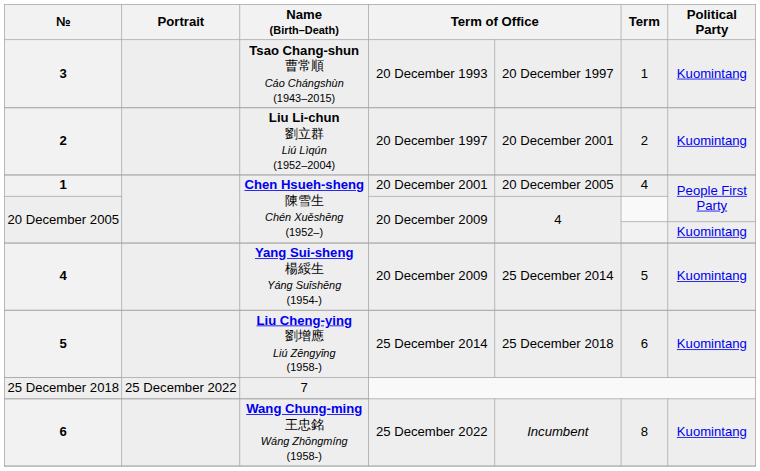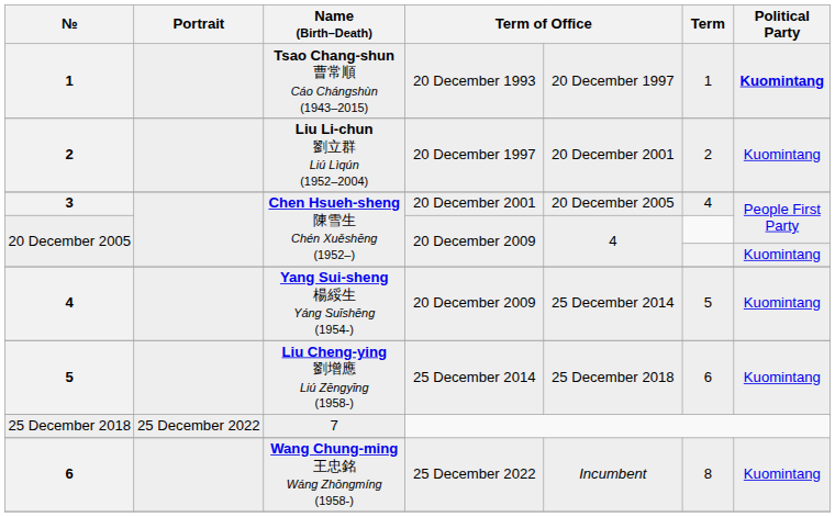row 2 | №: 3 -> 1
row 2 | Political Party: normal -> bold
row 4 | №: 1 -> 3
